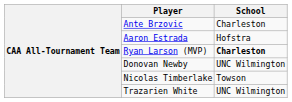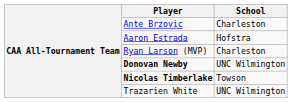row 4 | School: bold -> normal
row 5 | Player: normal -> bold
row 6 | Player: normal -> bold
